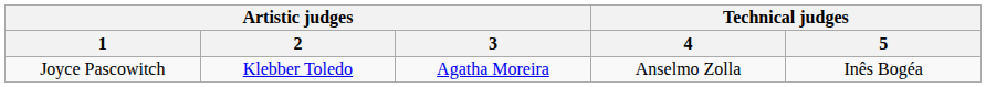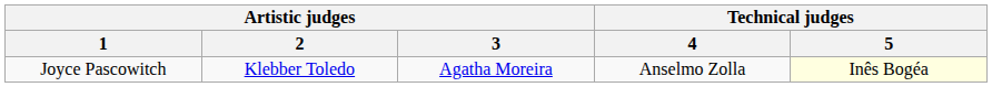Joyce Pascowitch | Technical judges / 5: no background -> lightyellow background
